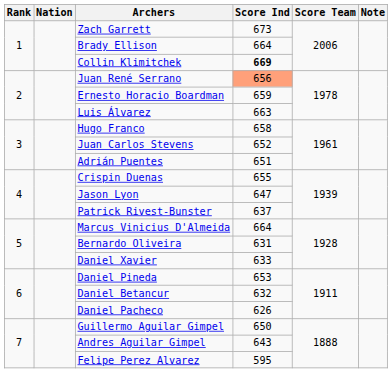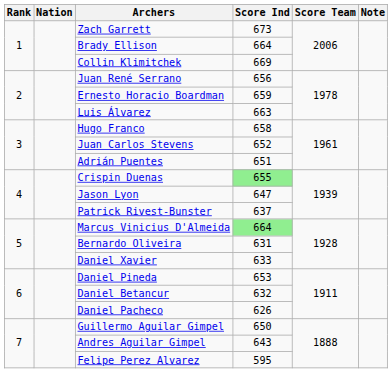Collin Klimitchek | Score Ind: bold -> normal
Juan René Serrano | Score Ind: lightsalmon background -> no background
Crispin Duenas | Score Ind: no background -> lightgreen background
Marcus Vinicius D'Almeida | Score Ind: no background -> lightgreen background
